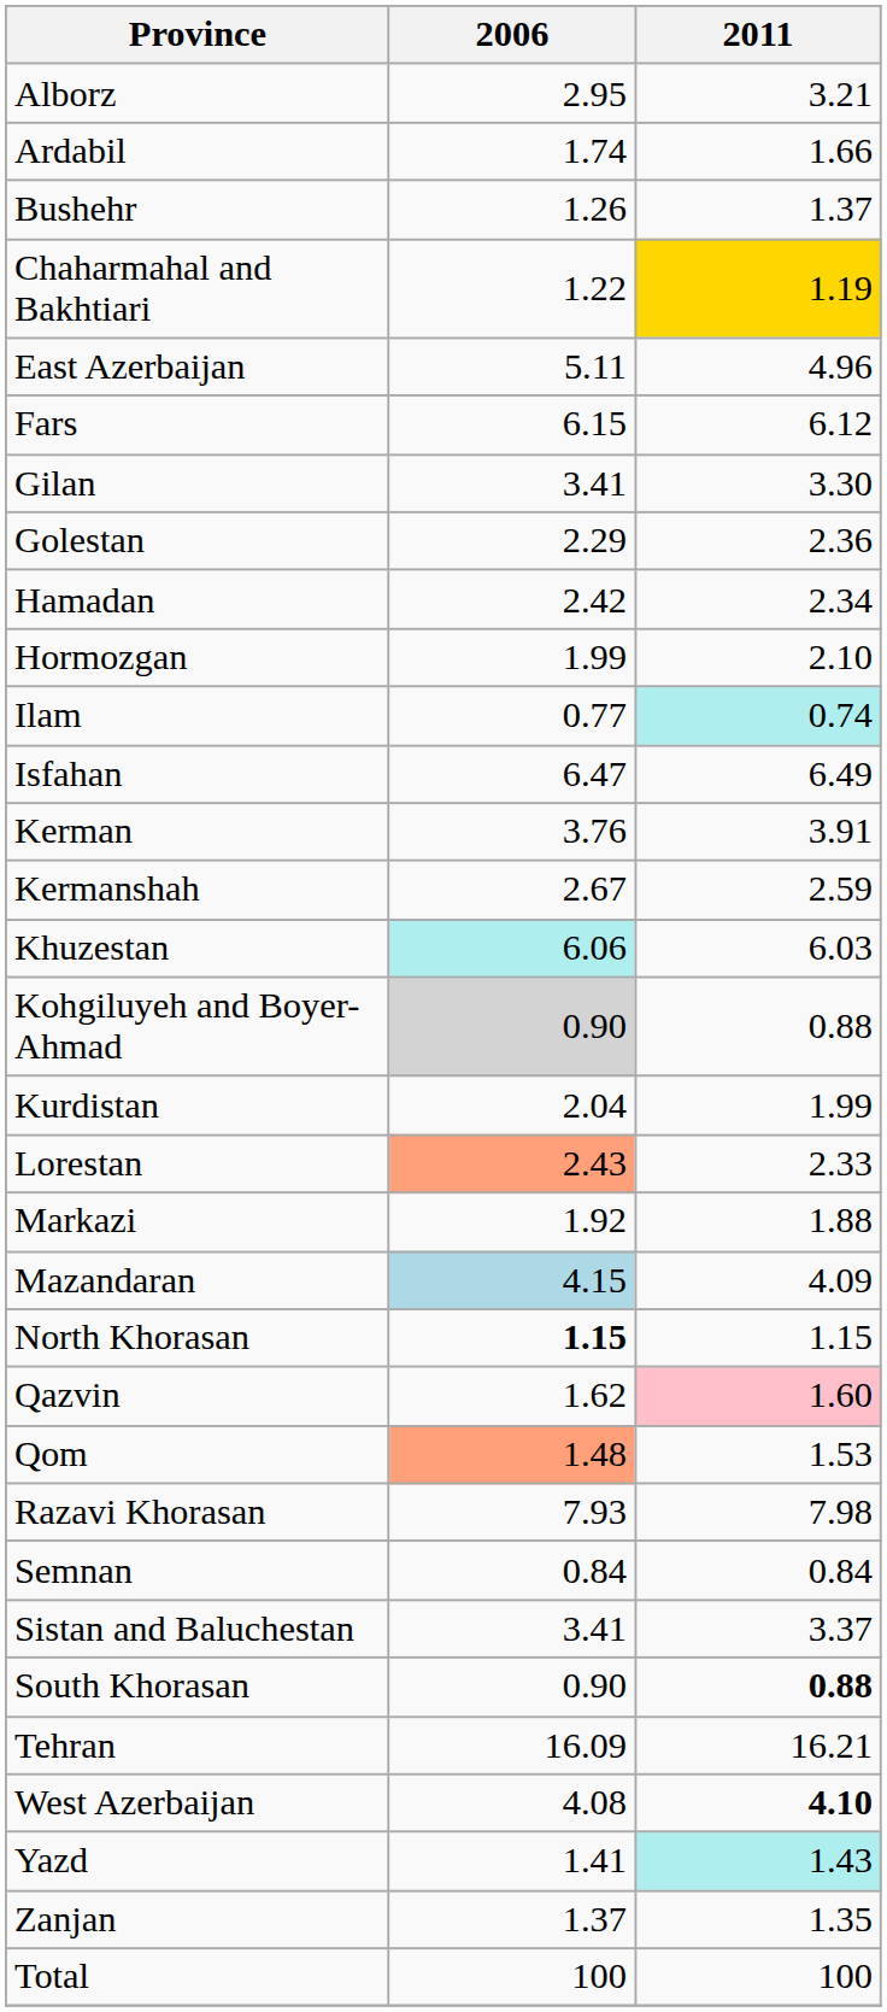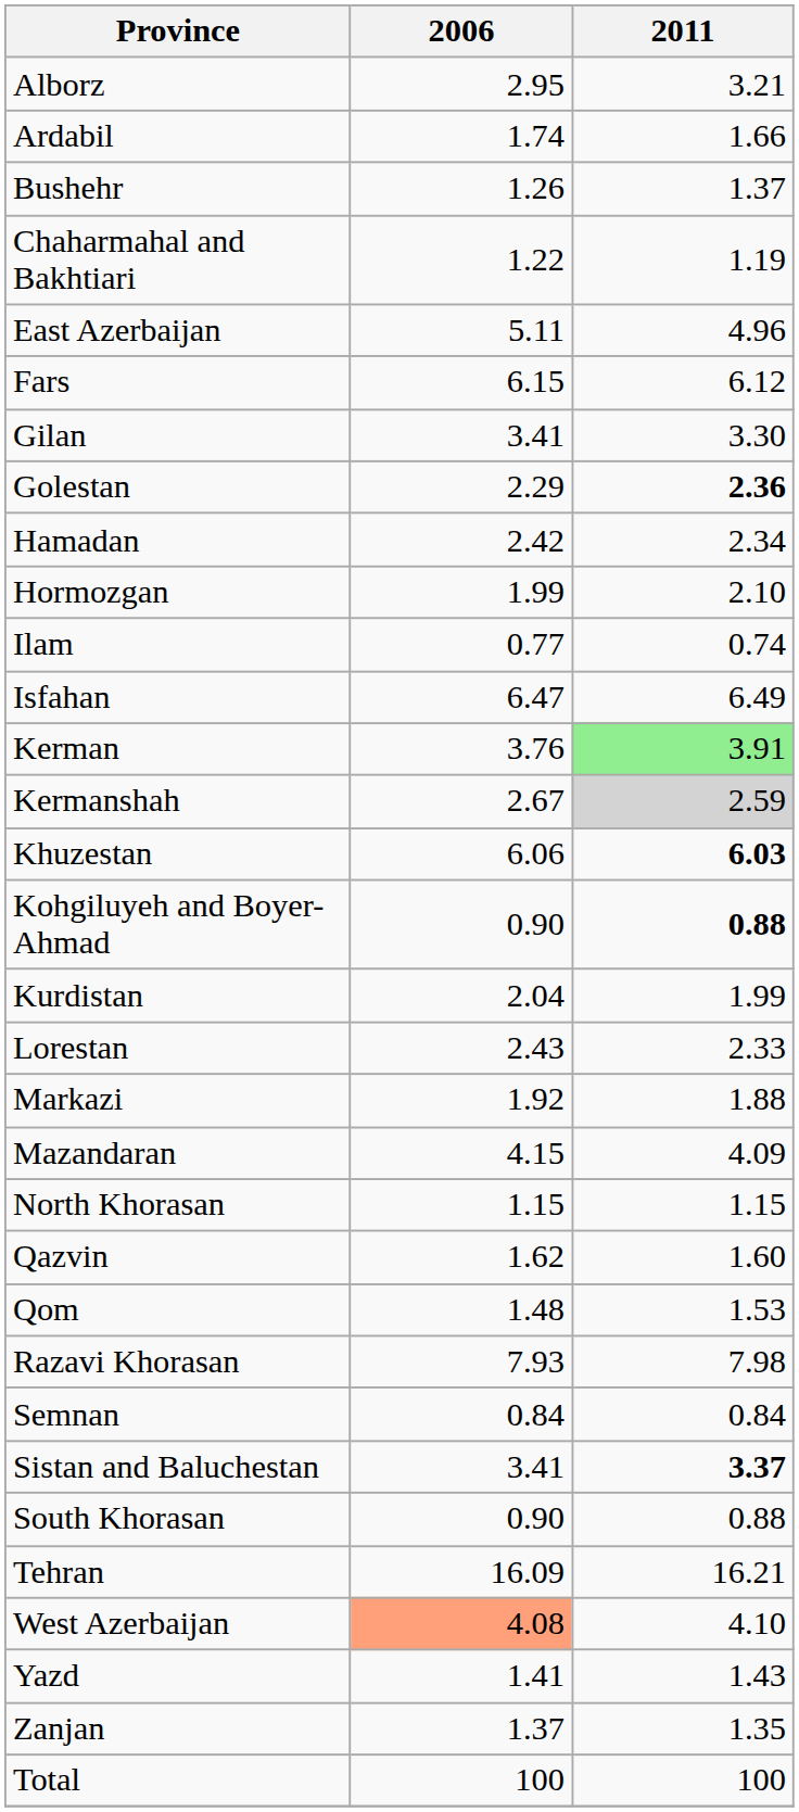Chaharmahal and Bakhtiari | 2011: gold background -> no background
Golestan | 2011: normal -> bold
Ilam | 2011: paleturquoise background -> no background
Kerman | 2011: no background -> lightgreen background
Kermanshah | 2011: no background -> lightgrey background
Khuzestan | 2006: paleturquoise background -> no background
Khuzestan | 2011: normal -> bold
Kohgiluyeh and Boyer-Ahmad | 2006: lightgrey background -> no background
Kohgiluyeh and Boyer-Ahmad | 2011: normal -> bold
Lorestan | 2006: lightsalmon background -> no background
Mazandaran | 2006: lightblue background -> no background
North Khorasan | 2006: bold -> normal
Qazvin | 2011: pink background -> no background
Qom | 2006: lightsalmon background -> no background
Sistan and Baluchestan | 2011: normal -> bold
South Khorasan | 2011: bold -> normal
West Azerbaijan | 2006: no background -> lightsalmon background
West Azerbaijan | 2011: bold -> normal
Yazd | 2011: paleturquoise background -> no background
